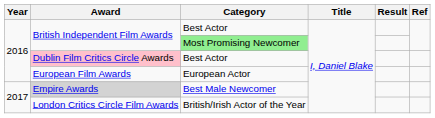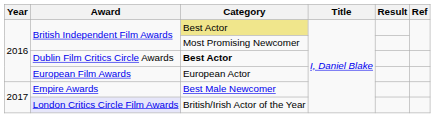British Independent Film Awards / Best Actor | Category: no background -> khaki background
British Independent Film Awards / Most Promising Newcomer | Category: lightgreen background -> no background
Dublin Film Critics Circle Awards | Award: pink background -> no background
Dublin Film Critics Circle Awards | Category: normal -> bold
Empire Awards | Award: lightgrey background -> no background
London Critics Circle Film Awards | Award: no background -> lavender background
